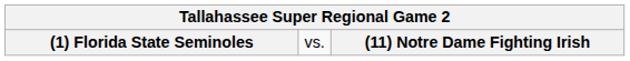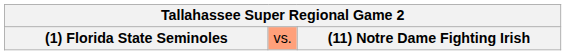(1) Florida State Seminoles | column 2: no background -> lightsalmon background
